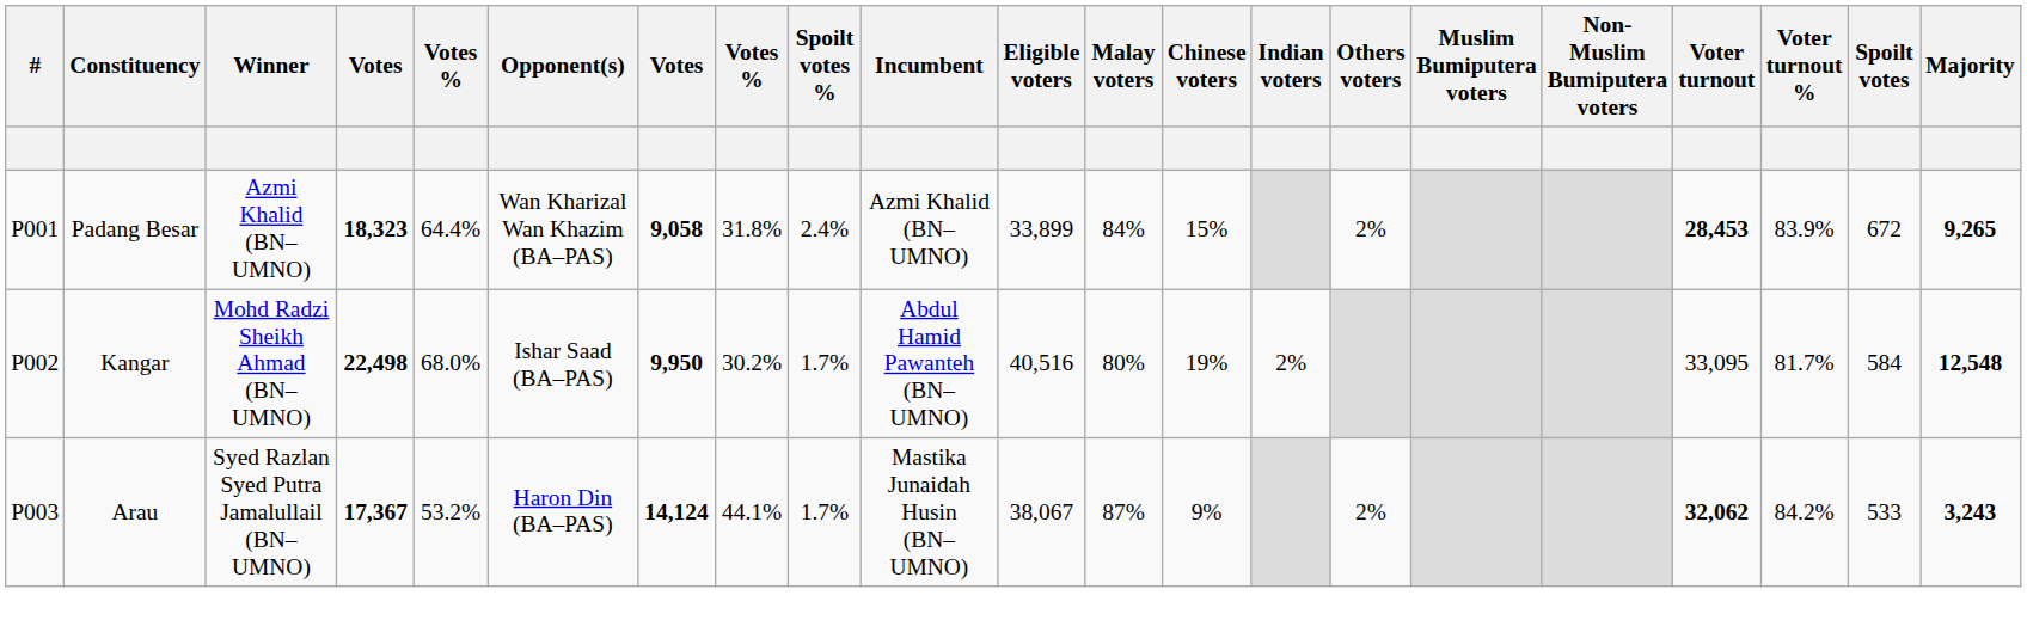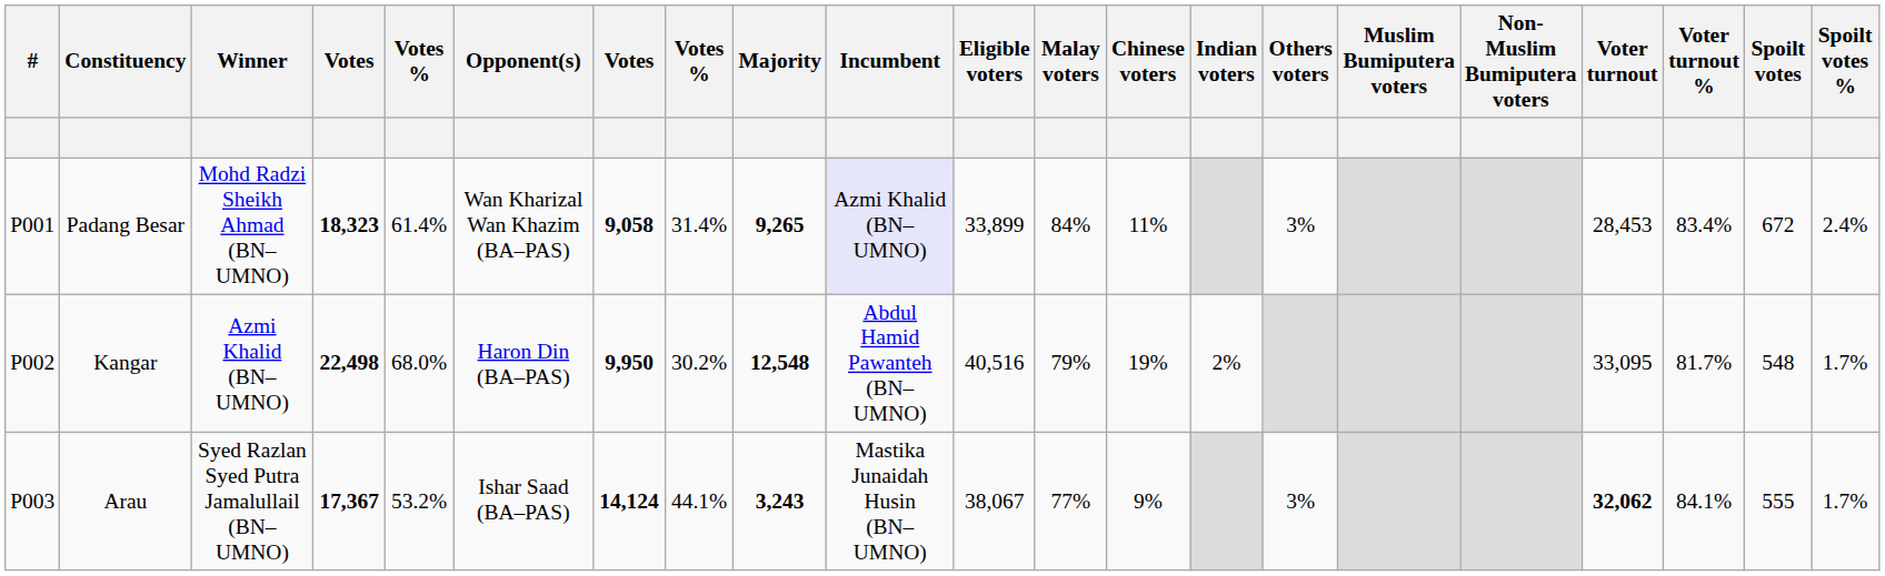columns swapped: Majority <-> Spoilt votes %
Padang Besar | Winner: Azmi Khalid (BN–UMNO) -> Mohd Radzi Sheikh Ahmad (BN–UMNO)
Padang Besar | column 5: 64.4% -> 61.4%
Padang Besar | column 8: 31.8% -> 31.4%
Padang Besar | Incumbent: no background -> lavender background
Padang Besar | Chinese voters: 15% -> 11%
Padang Besar | Others voters: 2% -> 3%
Padang Besar | Voter turnout: bold -> normal
Padang Besar | Voter turnout %: 83.9% -> 83.4%
Kangar | Winner: Mohd Radzi Sheikh Ahmad (BN–UMNO) -> Azmi Khalid (BN–UMNO)
Kangar | Opponent(s): Ishar Saad (BA–PAS) -> Haron Din (BA–PAS)
Kangar | Malay voters: 80% -> 79%
Kangar | Spoilt votes: 584 -> 548
Arau | Opponent(s): Haron Din (BA–PAS) -> Ishar Saad (BA–PAS)
Arau | Malay voters: 87% -> 77%
Arau | Others voters: 2% -> 3%
Arau | Voter turnout %: 84.2% -> 84.1%
Arau | Spoilt votes: 533 -> 555
